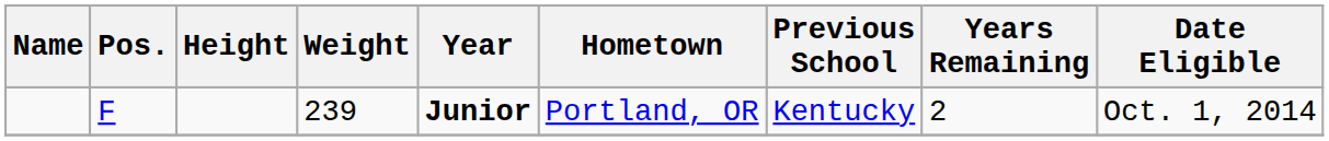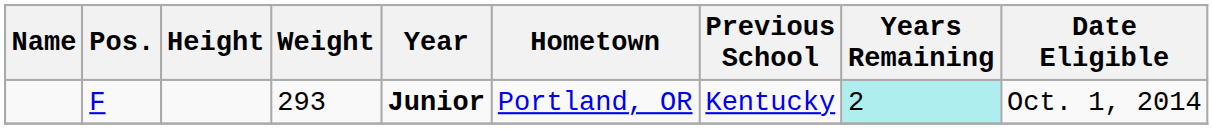row 2 | Weight: 239 -> 293
row 2 | Years Remaining: no background -> paleturquoise background
